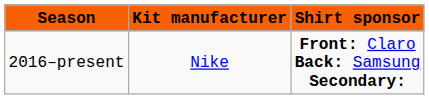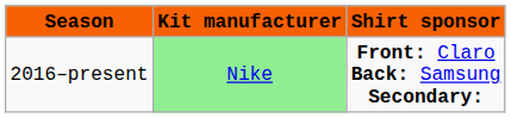2016–present | column 2: no background -> lightgreen background
